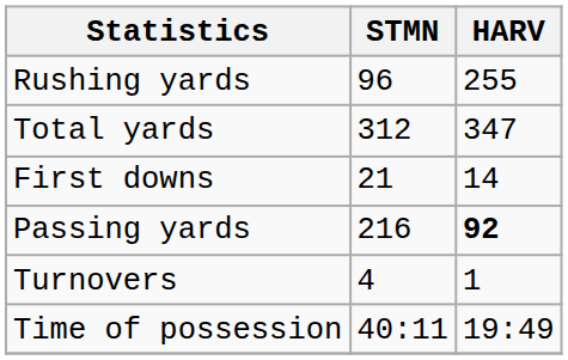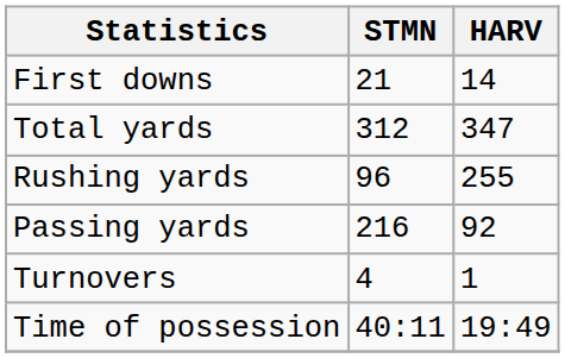rows swapped: First downs <-> Rushing yards
Passing yards | HARV: bold -> normal
